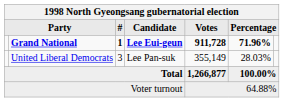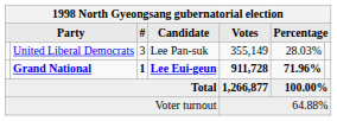rows swapped: Grand National <-> United Liberal Democrats
